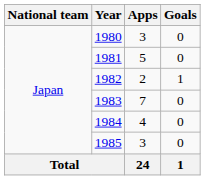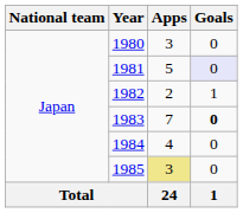1981 | Goals: no background -> lavender background
1983 | Goals: normal -> bold
1985 | Apps: no background -> khaki background
